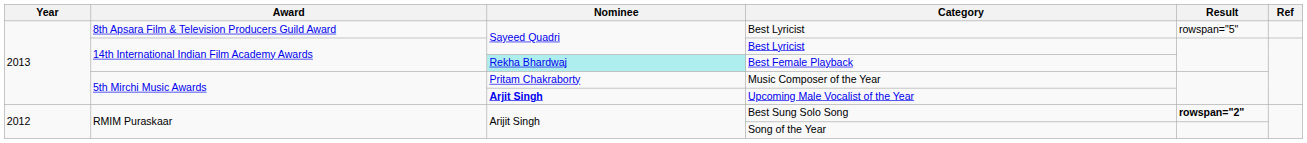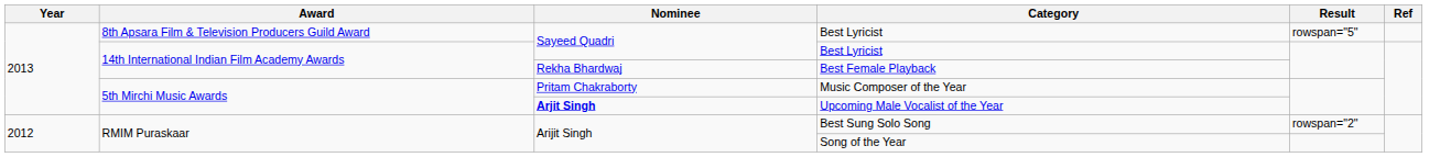Best Female Playback | Nominee: paleturquoise background -> no background
Best Sung Solo Song | Result: bold -> normal
